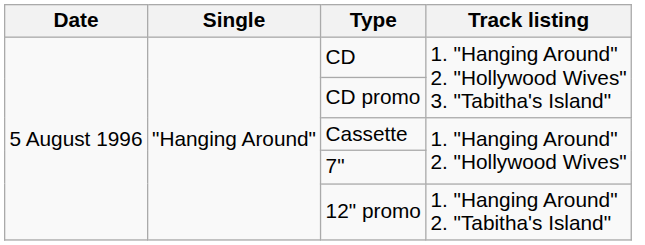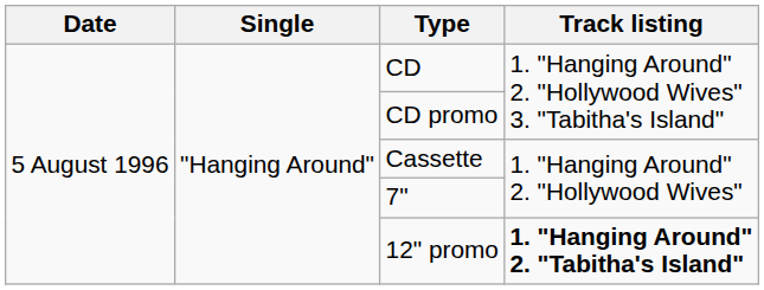12" promo | Track listing: normal -> bold
